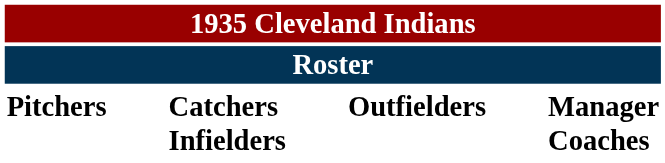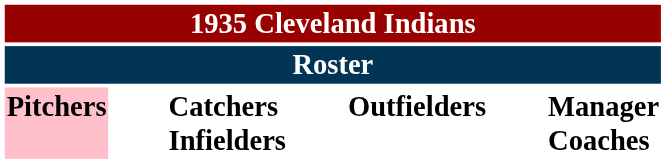Pitchers | column 1: no background -> pink background
